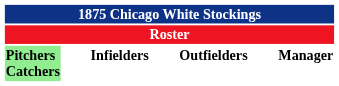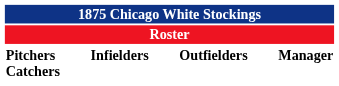Pitchers Catchers | column 1: lightgreen background -> no background
